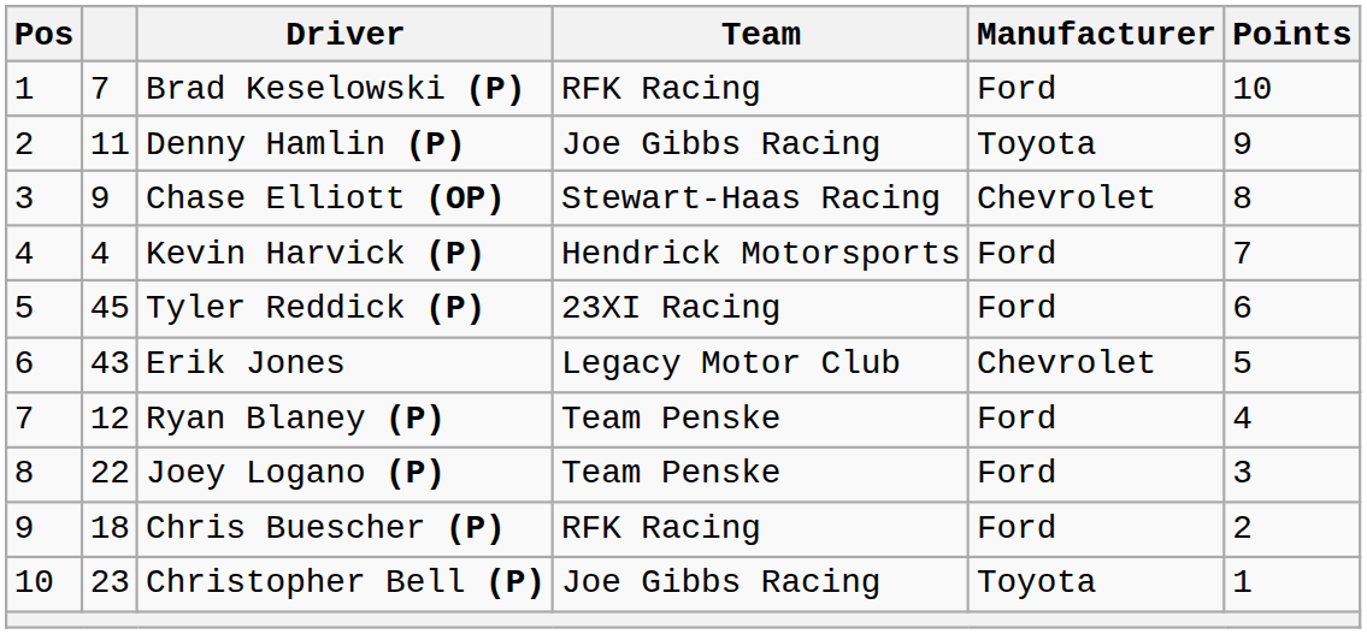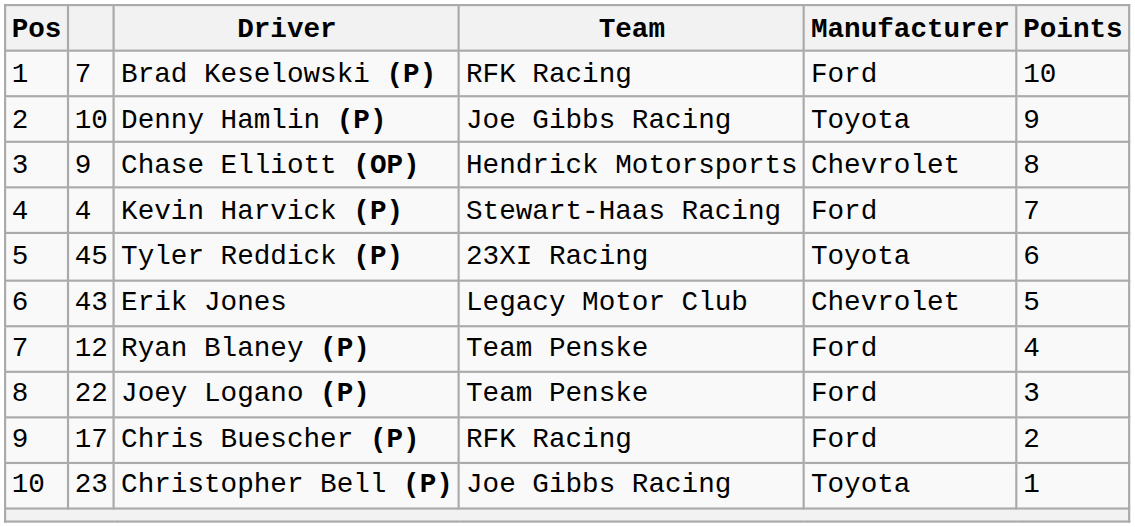Denny Hamlin (P) | column 2: 11 -> 10
Chase Elliott (OP) | Team: Stewart-Haas Racing -> Hendrick Motorsports
Kevin Harvick (P) | Team: Hendrick Motorsports -> Stewart-Haas Racing
Tyler Reddick (P) | Manufacturer: Ford -> Toyota
Chris Buescher (P) | column 2: 18 -> 17
